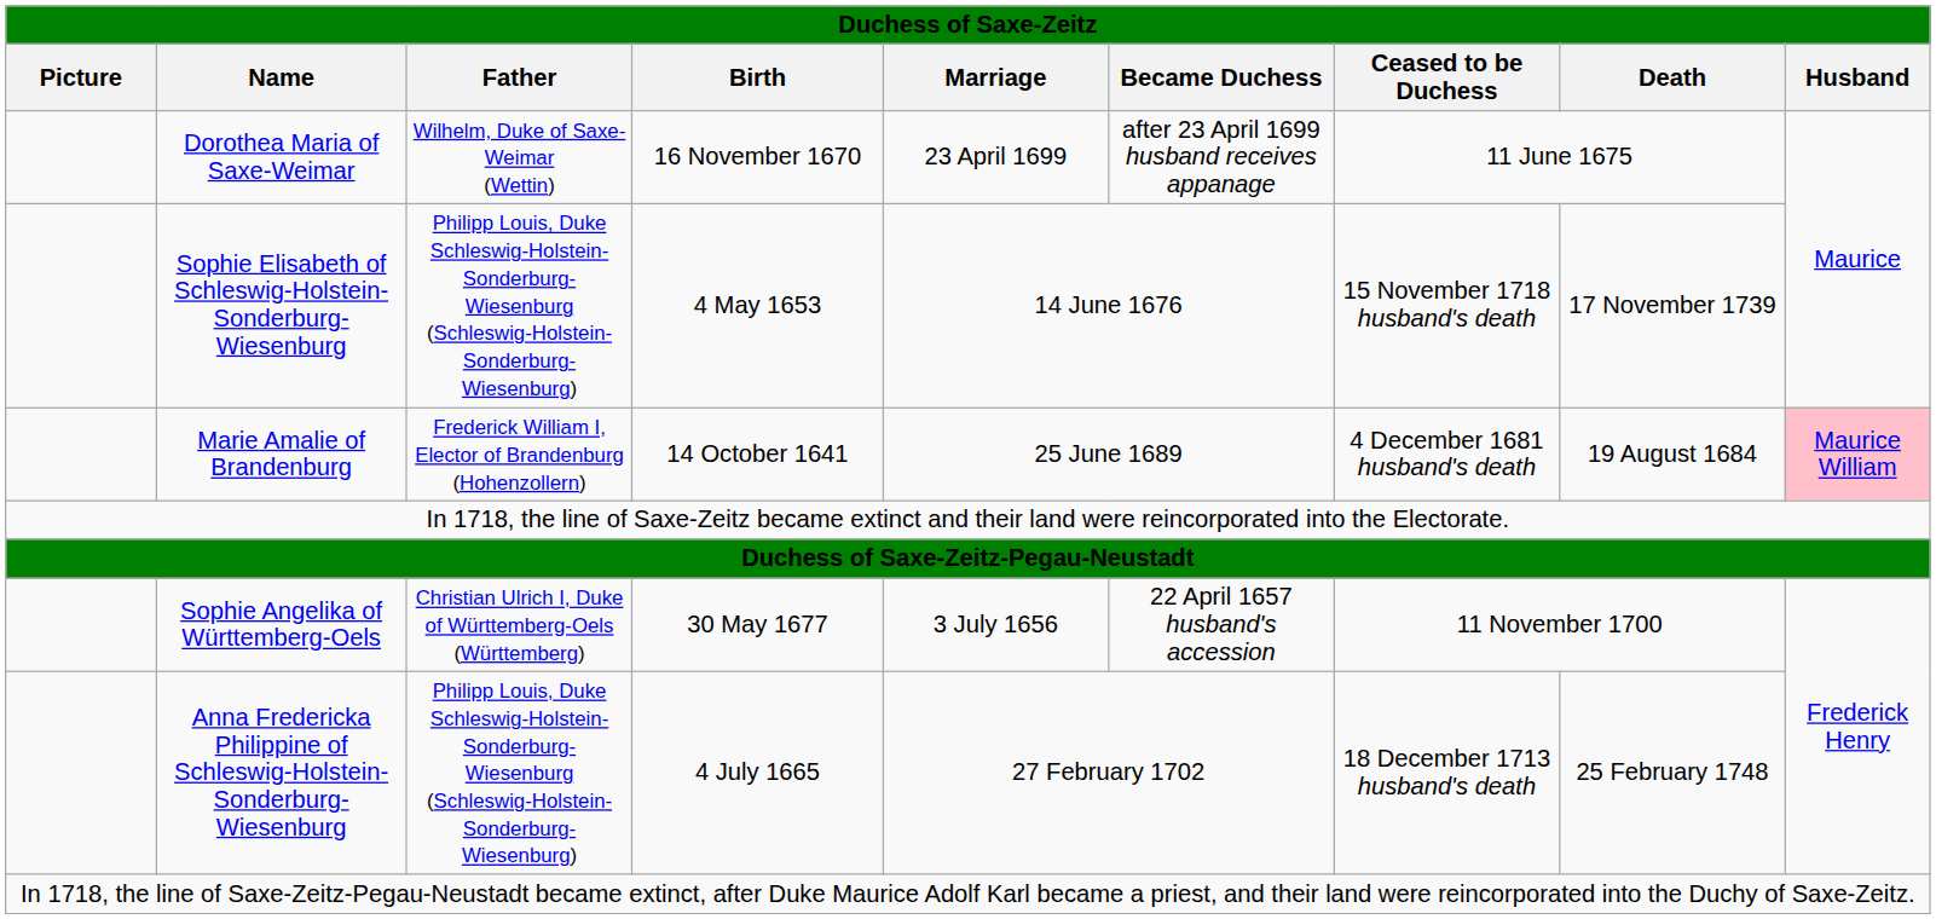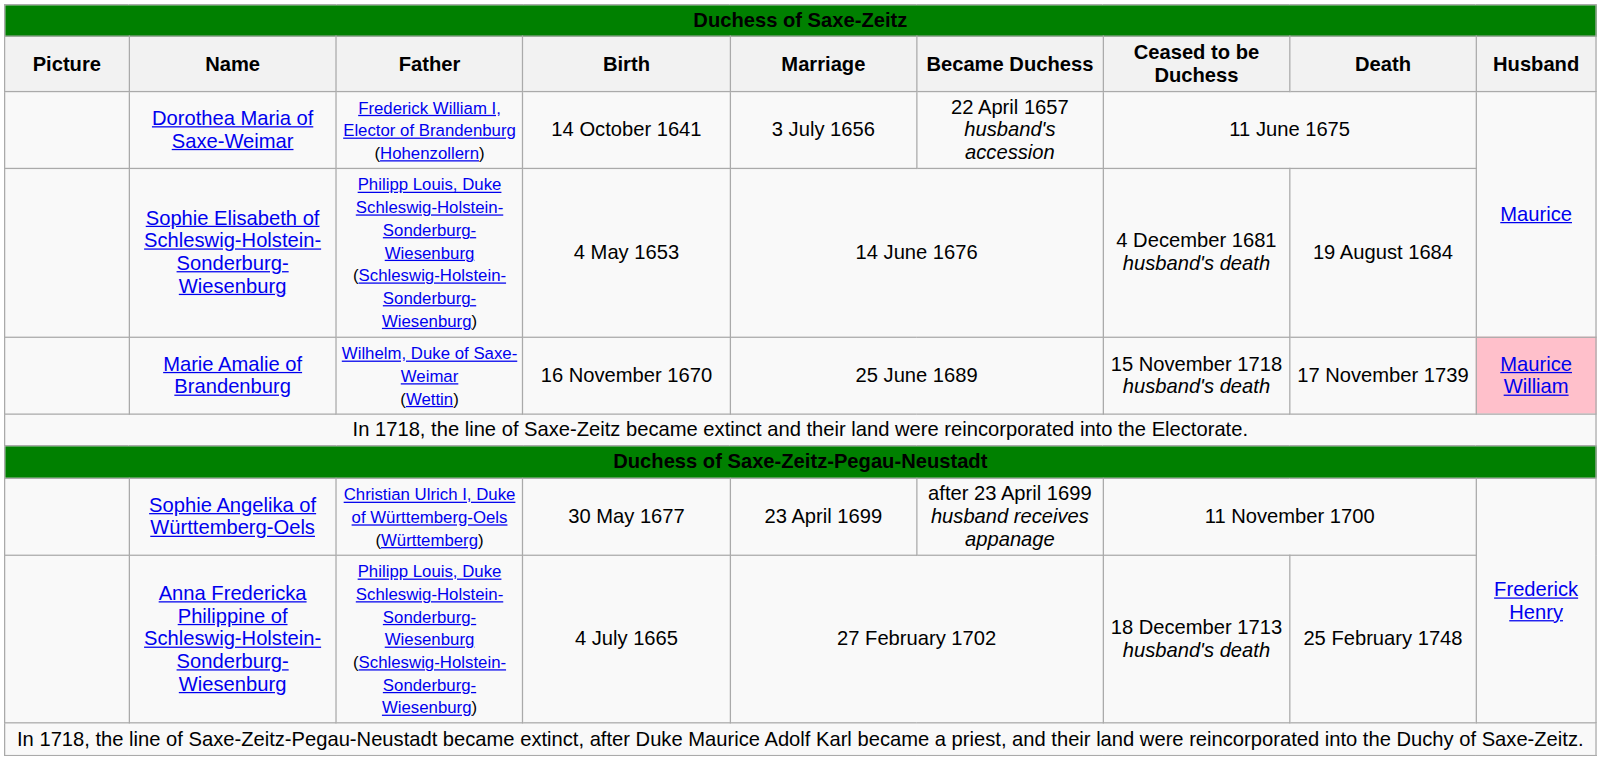Dorothea Maria of Saxe-Weimar | Father: Wilhelm, Duke of Saxe-Weimar (Wettin) -> Frederick William I, Elector of Brandenburg (Hohenzollern)
Dorothea Maria of Saxe-Weimar | Birth: 16 November 1670 -> 14 October 1641
Dorothea Maria of Saxe-Weimar | Marriage: 23 April 1699 -> 3 July 1656
Dorothea Maria of Saxe-Weimar | Became Duchess: after 23 April 1699 husband receives appanage -> 22 April 1657 husband's accession
Sophie Elisabeth of Schleswig-Holstein-Sonderburg-Wiesenburg | Ceased to be Duchess: 15 November 1718 husband's death -> 4 December 1681 husband's death
Sophie Elisabeth of Schleswig-Holstein-Sonderburg-Wiesenburg | Death: 17 November 1739 -> 19 August 1684
Marie Amalie of Brandenburg | Father: Frederick William I, Elector of Brandenburg (Hohenzollern) -> Wilhelm, Duke of Saxe-Weimar (Wettin)
Marie Amalie of Brandenburg | Birth: 14 October 1641 -> 16 November 1670
Marie Amalie of Brandenburg | Ceased to be Duchess: 4 December 1681 husband's death -> 15 November 1718 husband's death
Marie Amalie of Brandenburg | Death: 19 August 1684 -> 17 November 1739
Sophie Angelika of Württemberg-Oels | Marriage: 3 July 1656 -> 23 April 1699
Sophie Angelika of Württemberg-Oels | Became Duchess: 22 April 1657 husband's accession -> after 23 April 1699 husband receives appanage
